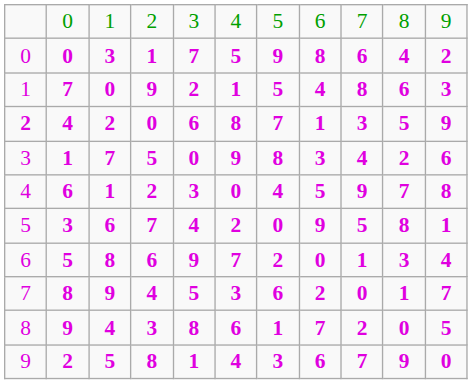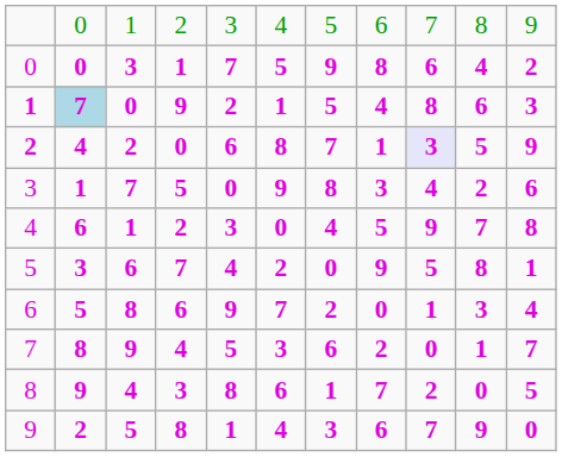row 3 | column 1: normal -> bold
row 3 | column 2: no background -> lightblue background
row 4 | column 9: no background -> lavender background
